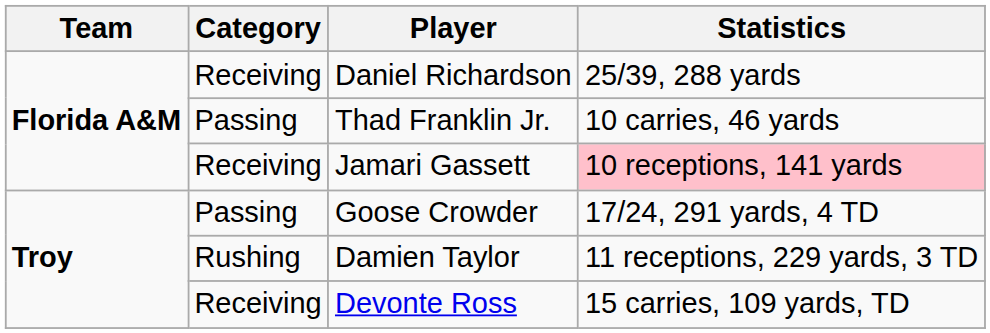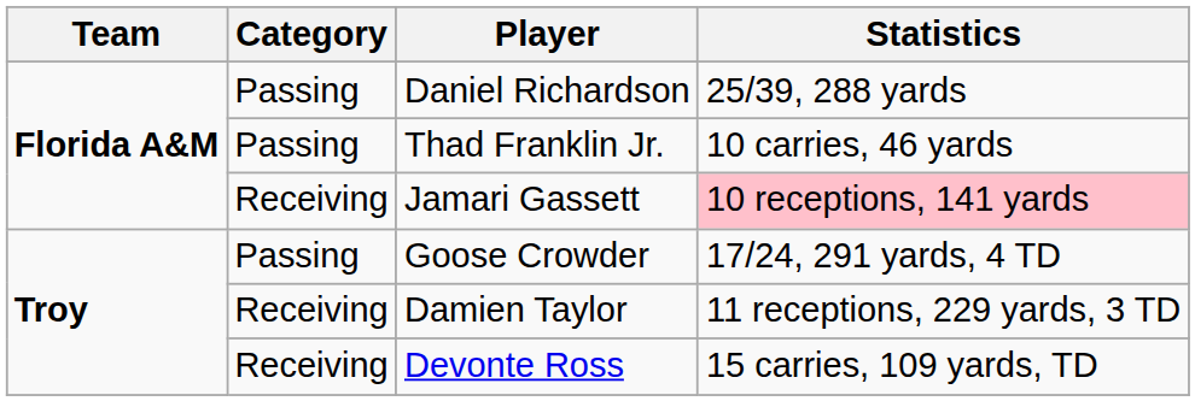Daniel Richardson | Category: Receiving -> Passing
Damien Taylor | Category: Rushing -> Receiving
